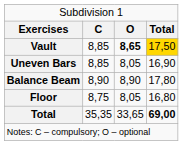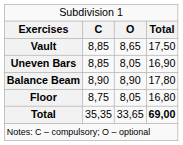Vault | column 3: bold -> normal
Vault | column 4: gold background -> no background
